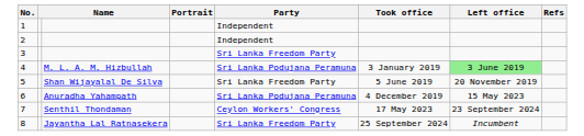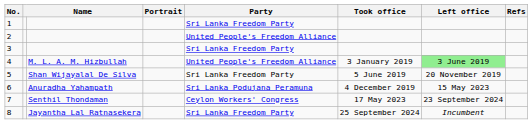1 | Party: Independent -> Sri Lanka Freedom Party
2 | Party: Independent -> United People's Freedom Alliance
4 | Party: Sri Lanka Podujana Peramuna -> United People's Freedom Alliance
